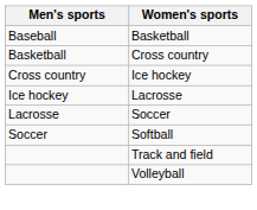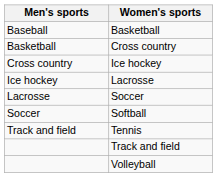+ row: Track and field | Tennis
